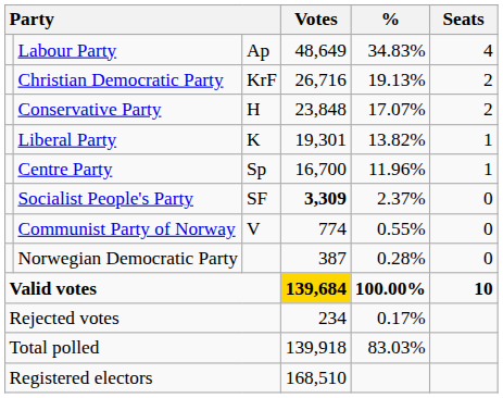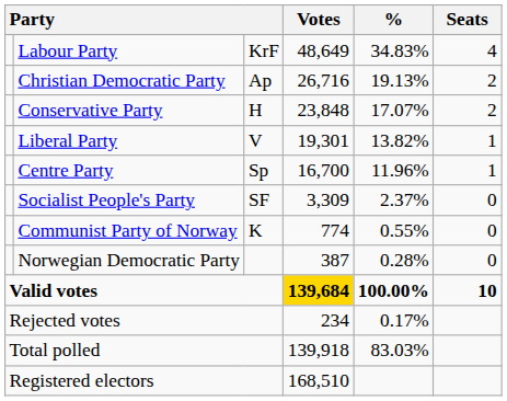Labour Party | column 3: Ap -> KrF
Christian Democratic Party | column 3: KrF -> Ap
Liberal Party | column 3: K -> V
Socialist People's Party | Votes: bold -> normal
Communist Party of Norway | column 3: V -> K
